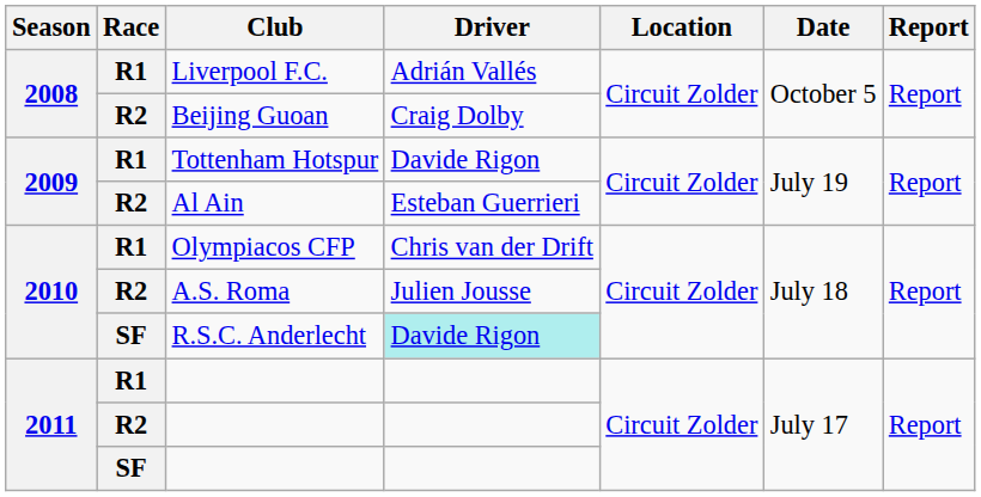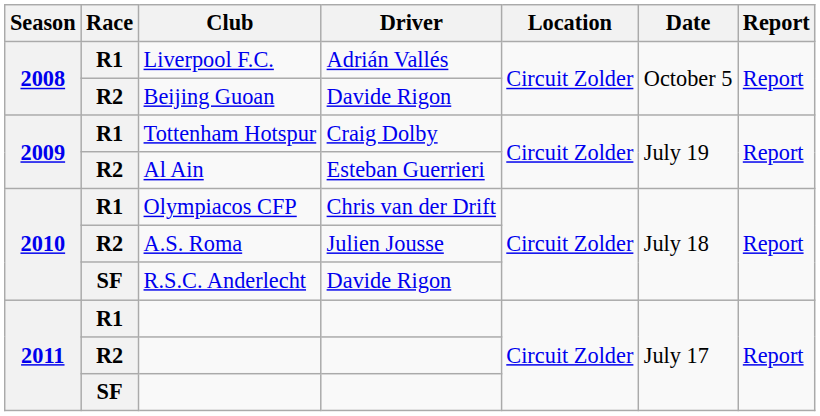Beijing Guoan | Driver: Craig Dolby -> Davide Rigon
Tottenham Hotspur | Driver: Davide Rigon -> Craig Dolby
R.S.C. Anderlecht | Driver: paleturquoise background -> no background
